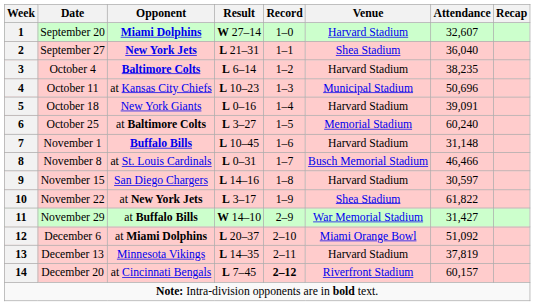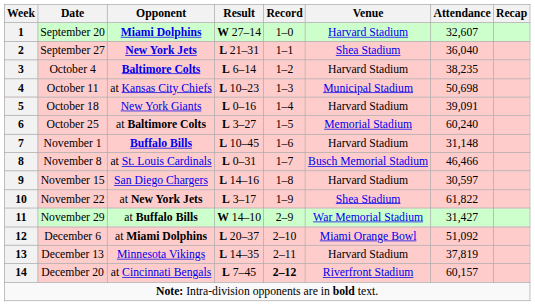4 | Attendance: 50,696 -> 50,698
